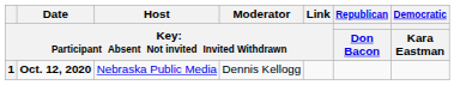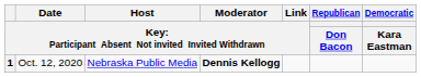1 | column 2: bold -> normal
1 | column 4: normal -> bold
